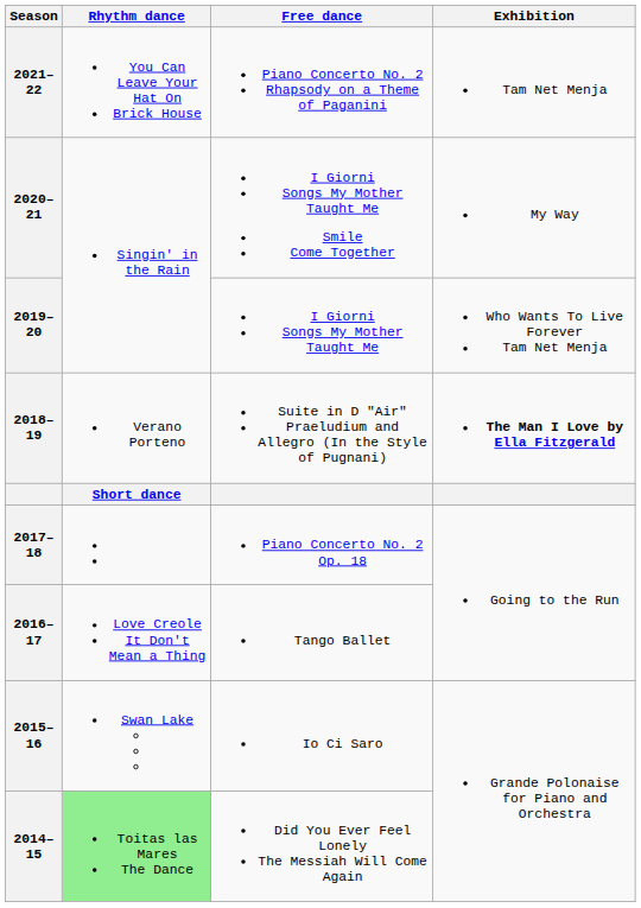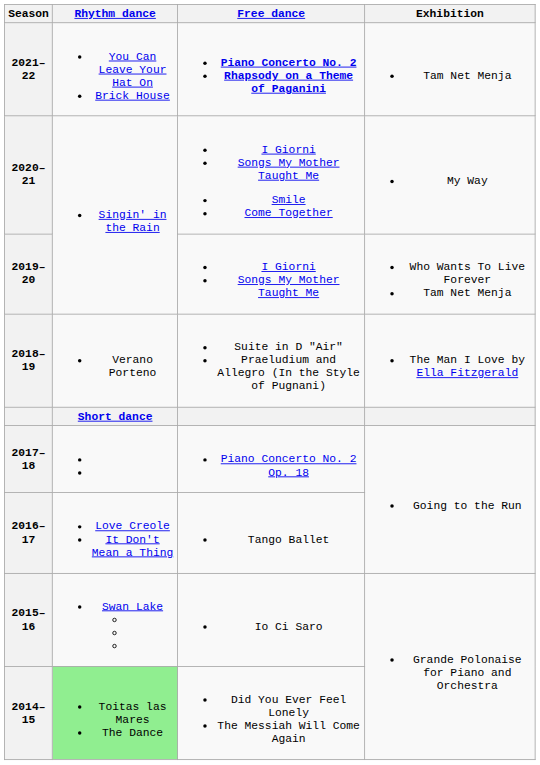2021–22 | Free dance: normal -> bold
2018–19 | Exhibition: bold -> normal
